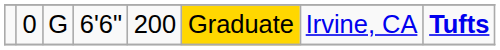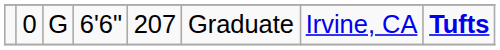row 1 | column 5: 200 -> 207
row 1 | column 6: gold background -> no background
